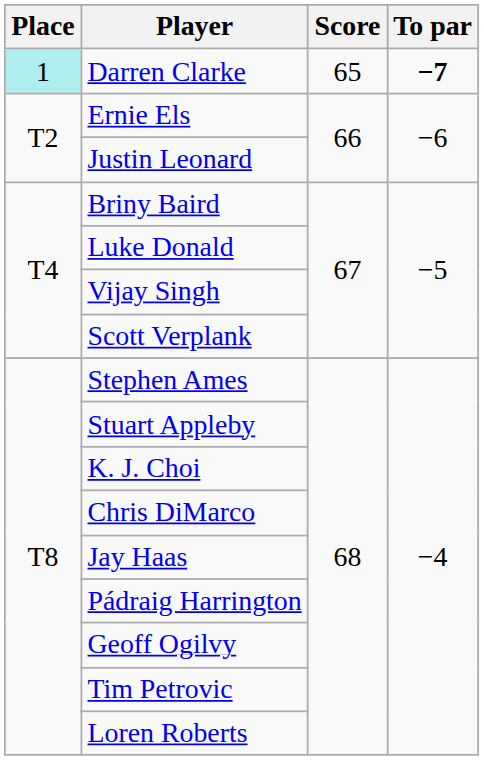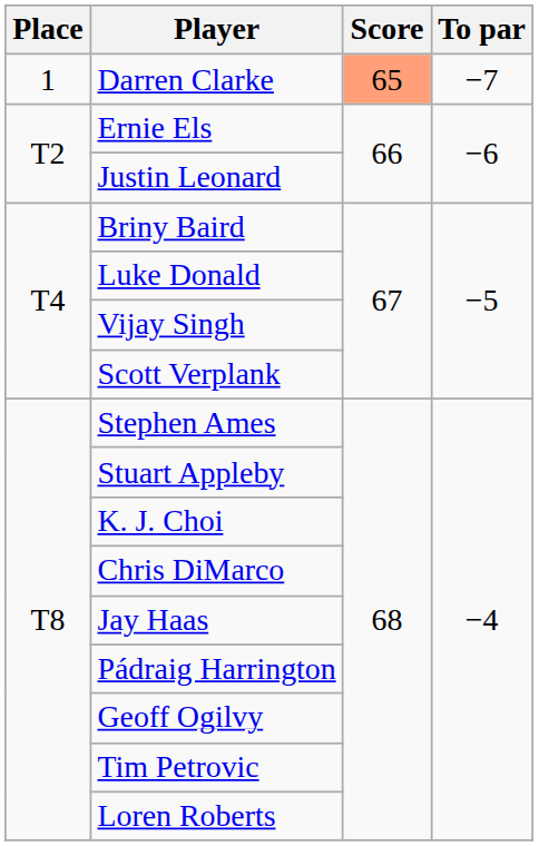Darren Clarke | Place: paleturquoise background -> no background
Darren Clarke | Score: no background -> lightsalmon background
Darren Clarke | To par: bold -> normal
